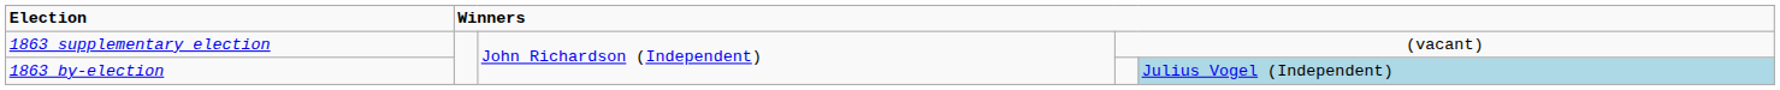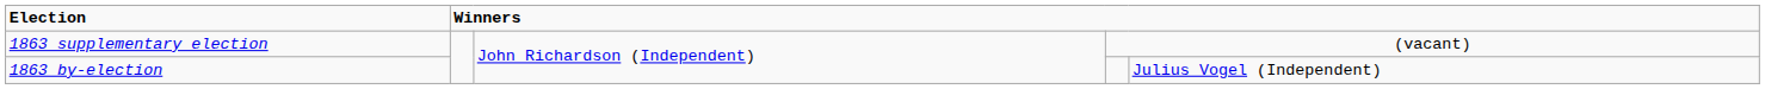1863 by-election | column 5: lightblue background -> no background
